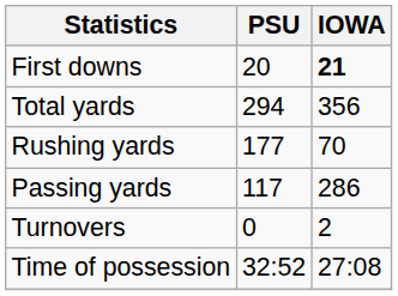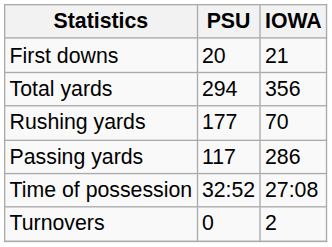First downs | IOWA: bold -> normal
rows swapped: Turnovers <-> Time of possession
